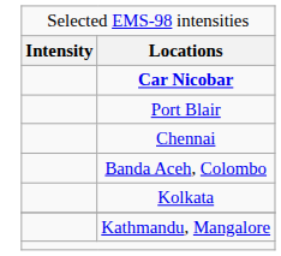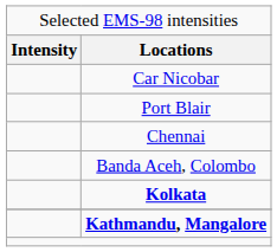Car Nicobar | column 2: bold -> normal
Kolkata | column 2: normal -> bold
Kathmandu, Mangalore | column 2: normal -> bold
